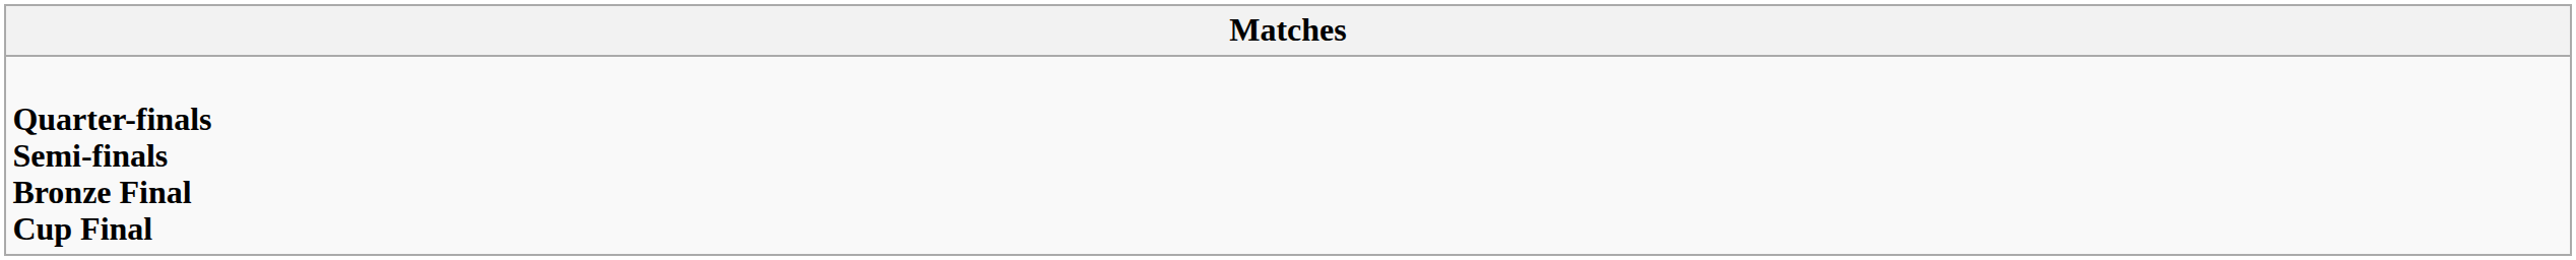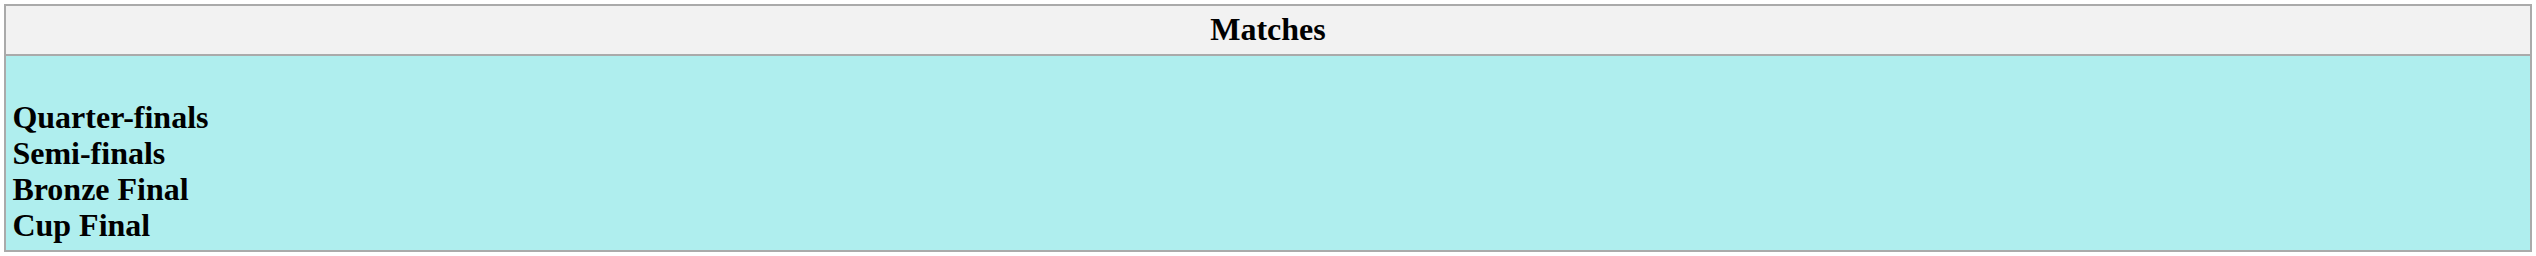row 2 | column 1: no background -> paleturquoise background
